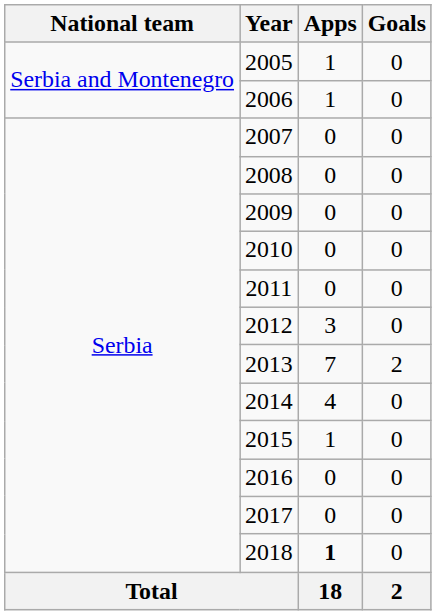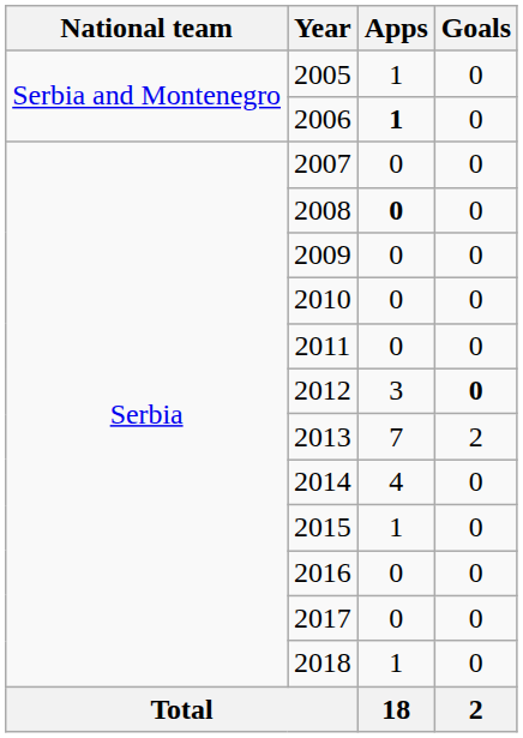2006 | Apps: normal -> bold
2008 | Apps: normal -> bold
2012 | Goals: normal -> bold
2018 | Apps: bold -> normal
